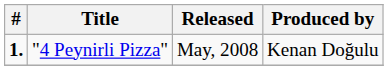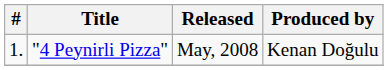"4 Peynirli Pizza" | #: bold -> normal
